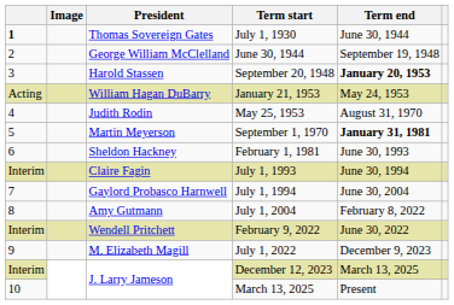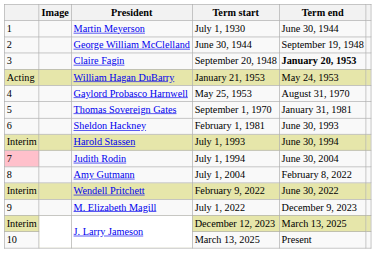July 1, 1930 | column 1: bold -> normal
July 1, 1930 | President: Thomas Sovereign Gates -> Martin Meyerson
September 20, 1948 | President: Harold Stassen -> Claire Fagin
May 25, 1953 | President: Judith Rodin -> Gaylord Probasco Harnwell
September 1, 1970 | President: Martin Meyerson -> Thomas Sovereign Gates
September 1, 1970 | Term end: bold -> normal
July 1, 1993 | President: Claire Fagin -> Harold Stassen
July 1, 1994 | column 1: no background -> pink background
July 1, 1994 | President: Gaylord Probasco Harnwell -> Judith Rodin
